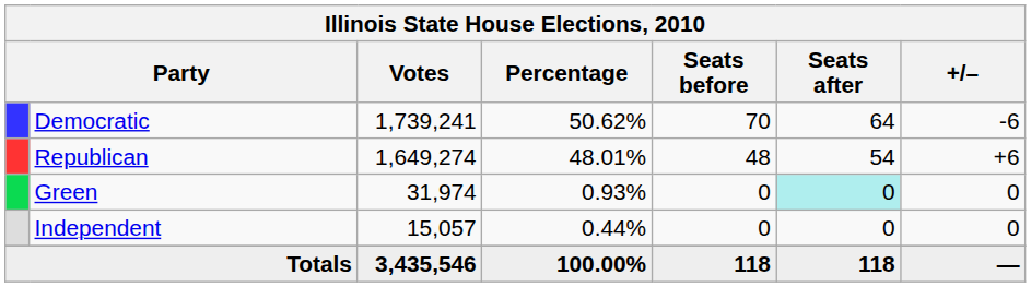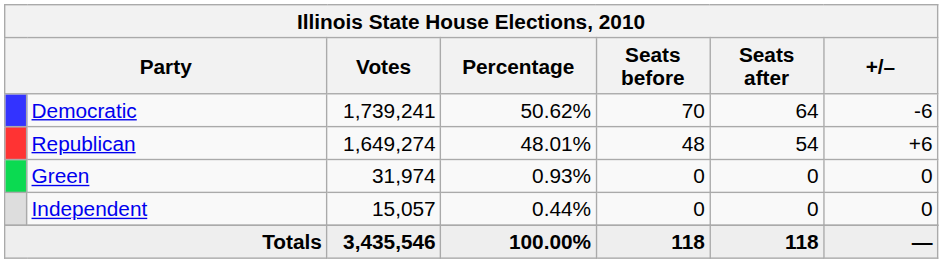Green | Seats after: paleturquoise background -> no background
